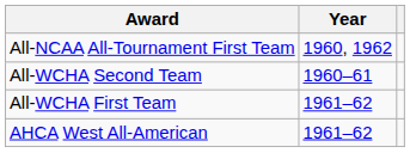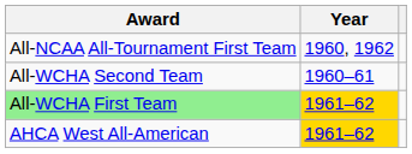row 4 | Award: no background -> lightgreen background
row 4 | Year: no background -> gold background
row 5 | Year: no background -> gold background
